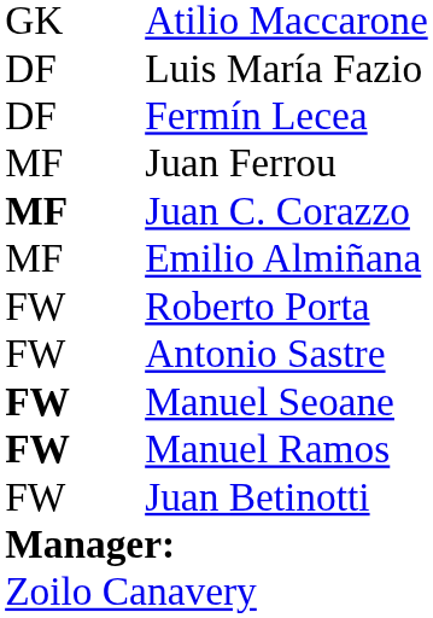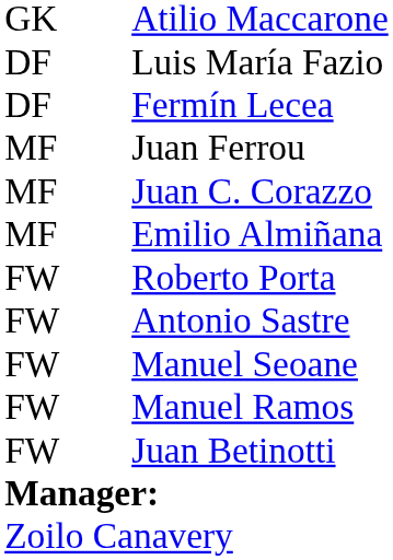Juan C. Corazzo | column 1: bold -> normal
Manuel Seoane | column 1: bold -> normal
Manuel Ramos | column 1: bold -> normal
